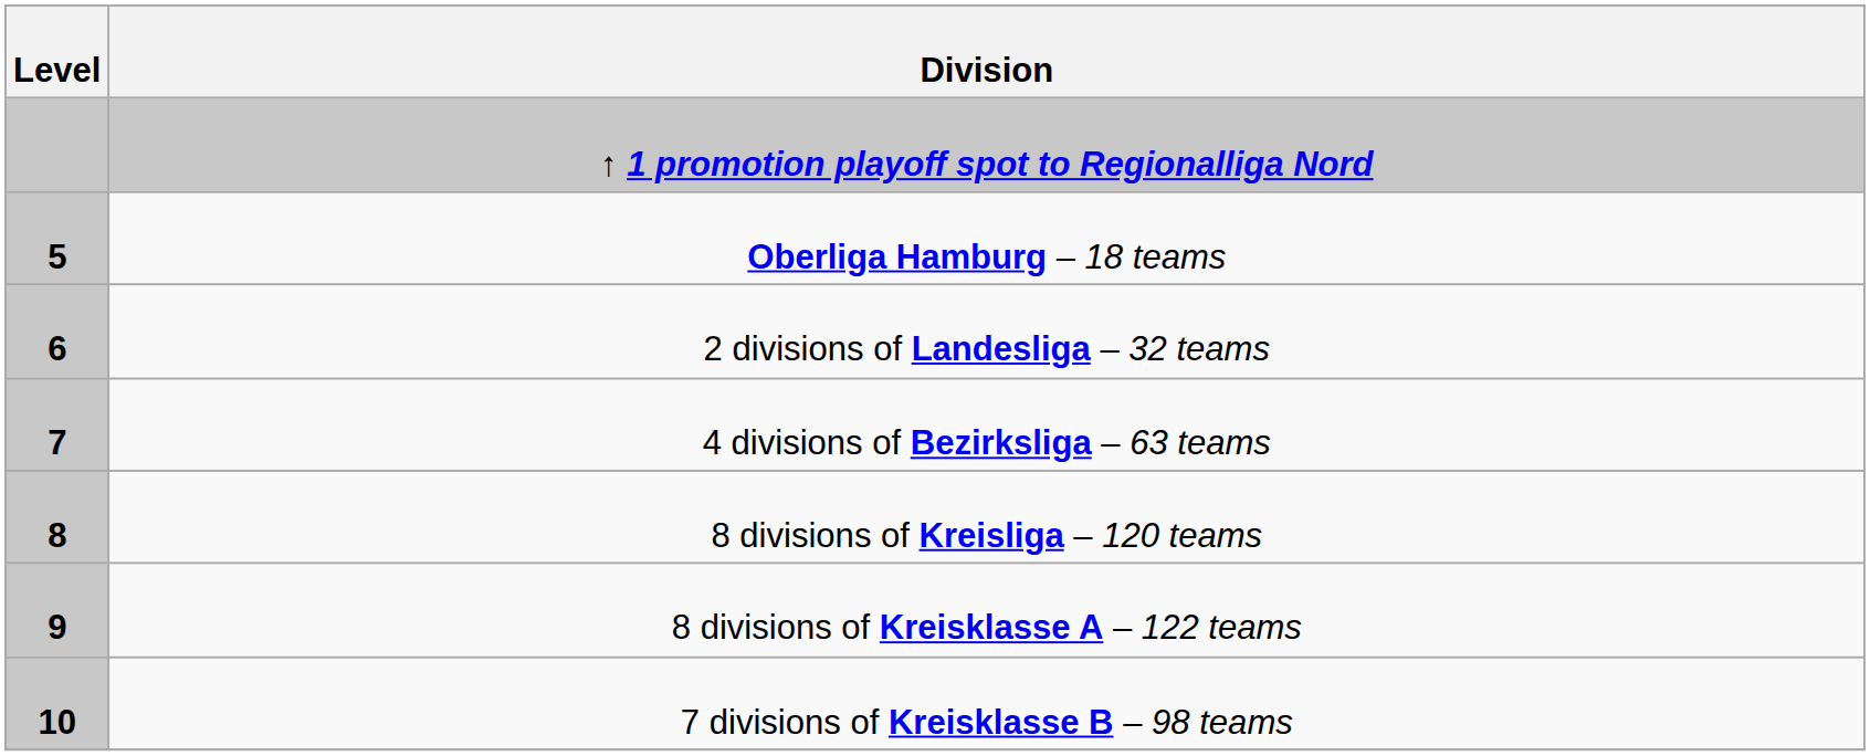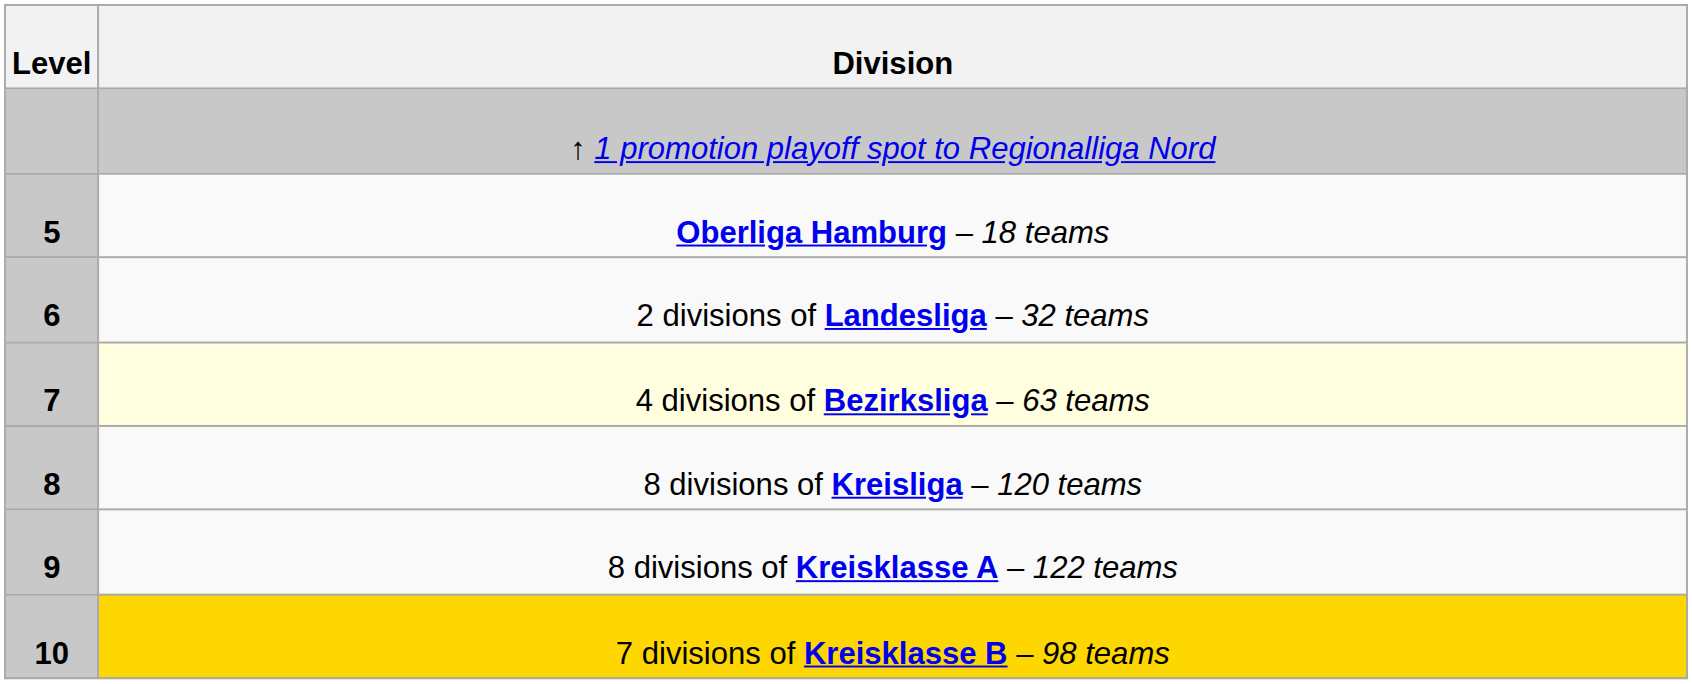↑ 1 promotion playoff spot to Regionalliga Nord | Division: bold -> normal
4 divisions of Bezirksliga – 63 teams | Division: no background -> lightyellow background
7 divisions of Kreisklasse B – 98 teams | Division: no background -> gold background
